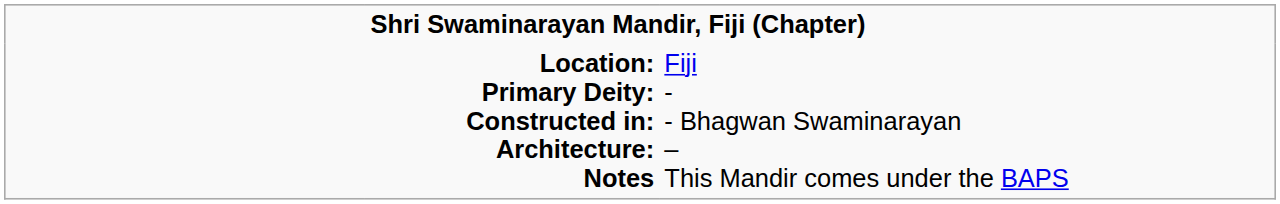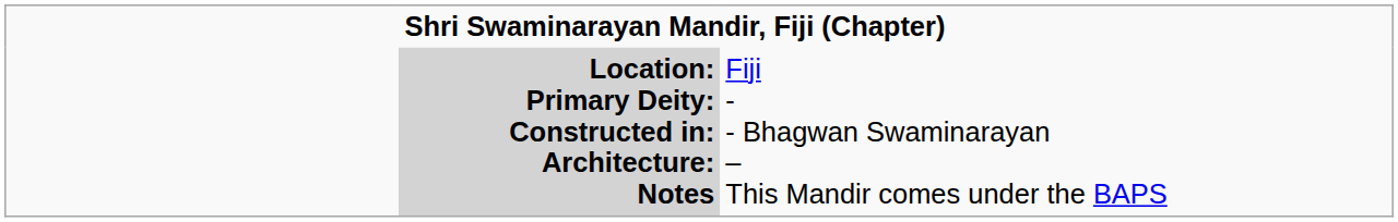Location: Primary Deity: Constructed in: Architecture: Notes | column 2: no background -> lightgrey background
